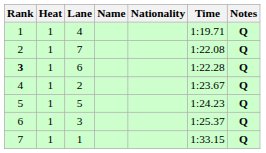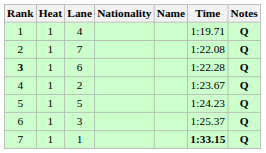columns swapped: Name <-> Nationality
row 8 | Time: normal -> bold
